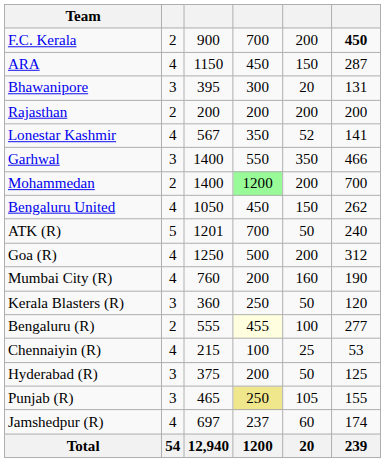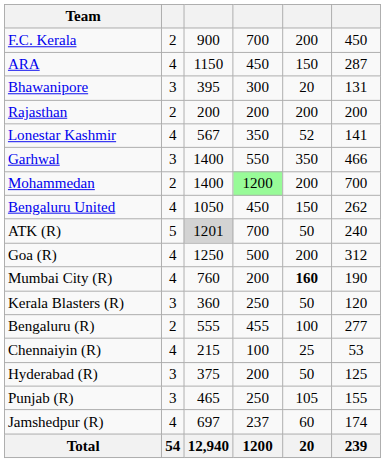F.C. Kerala | column 6: bold -> normal
ATK (R) | column 3: no background -> lightgrey background
Mumbai City (R) | column 5: normal -> bold
Bengaluru (R) | column 4: lightyellow background -> no background
Punjab (R) | column 4: khaki background -> no background
